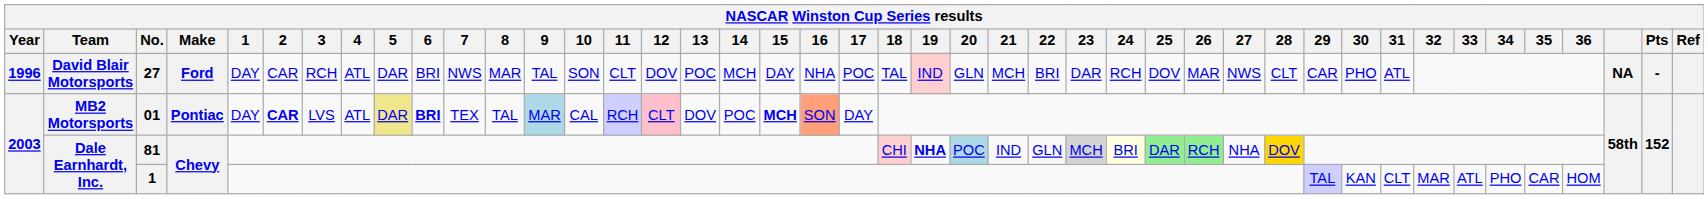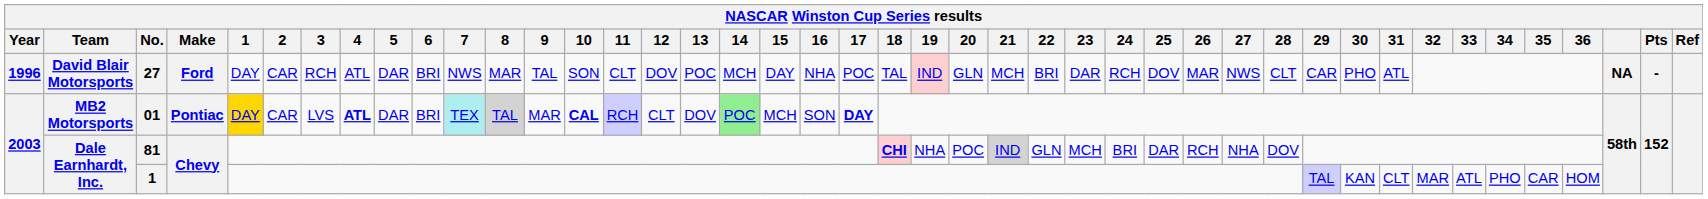01 | 1: no background -> gold background
01 | 2: bold -> normal
01 | 4: normal -> bold
01 | 5: khaki background -> no background
01 | 6: bold -> normal
01 | 7: no background -> paleturquoise background
01 | 8: no background -> lightgrey background
01 | 9: lightblue background -> no background
01 | 10: normal -> bold
01 | 12: pink background -> no background
01 | 14: no background -> lightgreen background
01 | 15: bold -> normal
01 | 16: lightsalmon background -> no background
01 | 17: normal -> bold
81 | 18: normal -> bold
81 | 19: bold -> normal
81 | 20: lightblue background -> no background
81 | 21: no background -> lightgrey background
81 | 23: lightgrey background -> no background
81 | 24: lightyellow background -> no background
81 | 25: lightgreen background -> no background
81 | 26: lightgreen background -> no background
81 | 28: gold background -> no background
